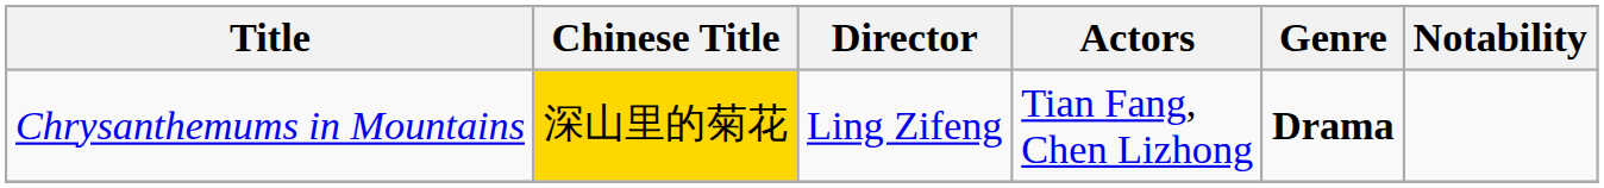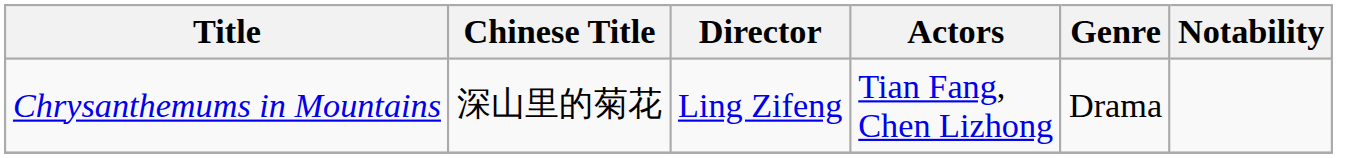Chrysanthemums in Mountains | Chinese Title: gold background -> no background
Chrysanthemums in Mountains | Genre: bold -> normal
